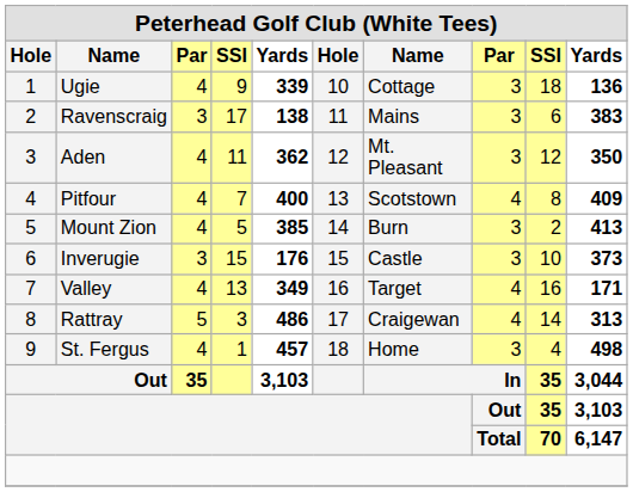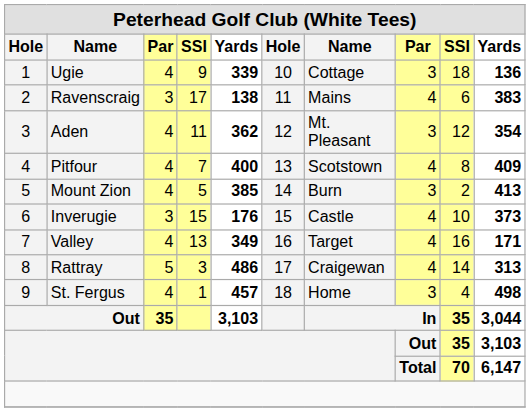row 4 | column 8: 3 -> 4
row 5 | column 10: 350 -> 354
row 8 | column 8: 3 -> 4
